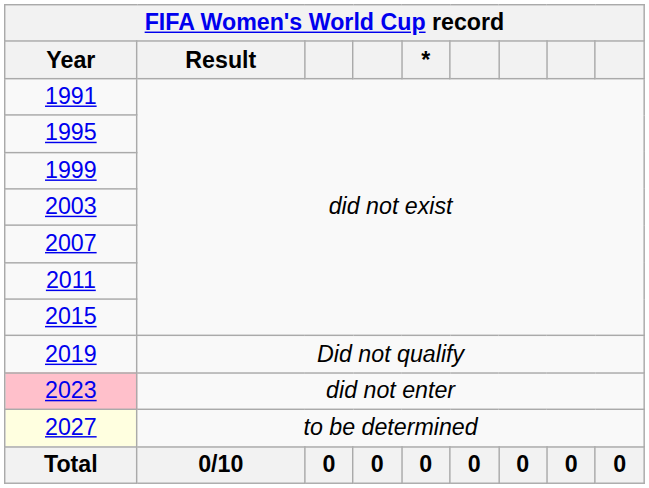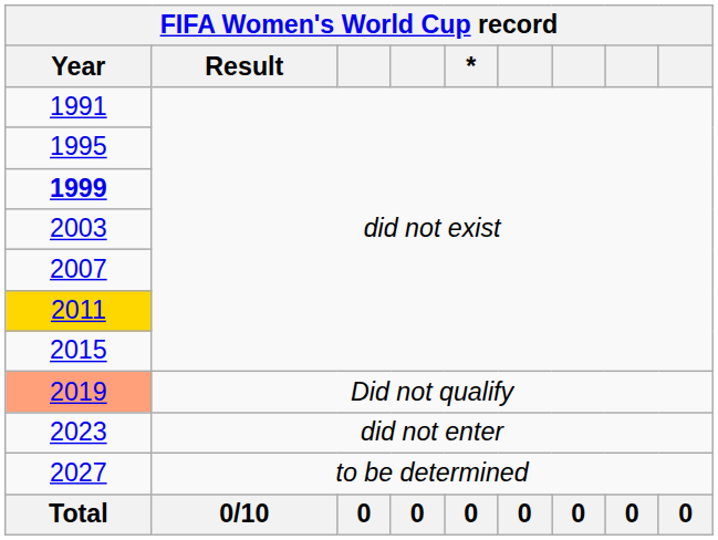1999 | Year: normal -> bold
2011 | Year: no background -> gold background
2019 | Year: no background -> lightsalmon background
2023 | Year: pink background -> no background
2027 | Year: lightyellow background -> no background
